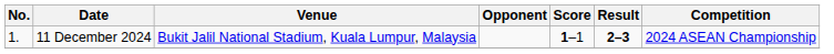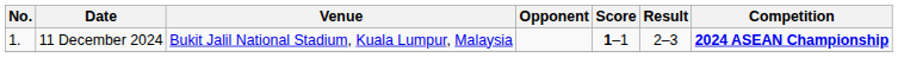11 December 2024 | Result: bold -> normal
11 December 2024 | Competition: normal -> bold
